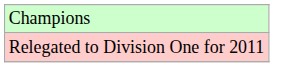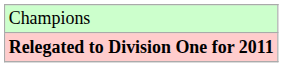row 2 | column 1: normal -> bold
